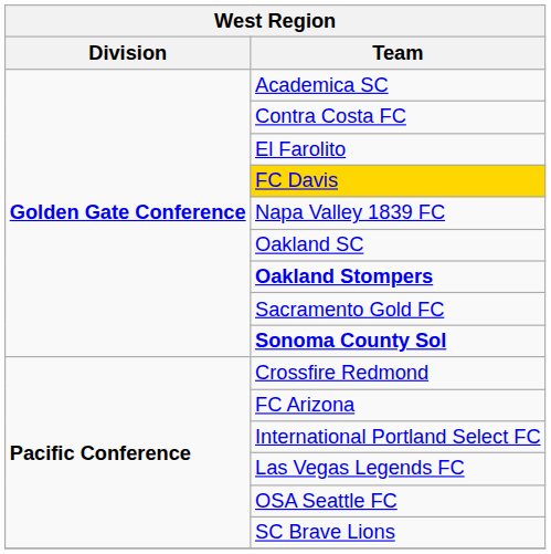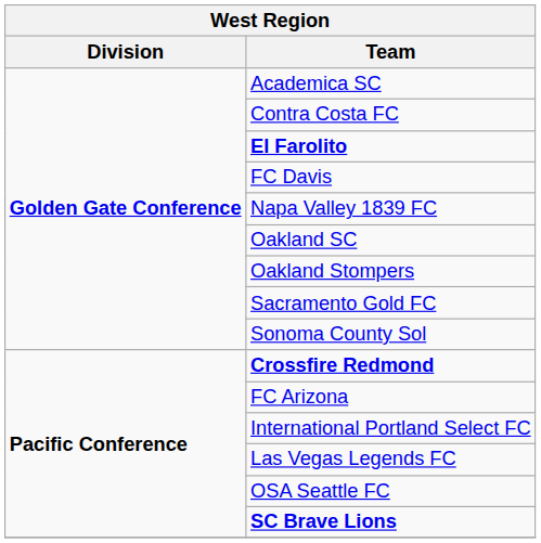El Farolito | Team: normal -> bold
FC Davis | Team: gold background -> no background
Oakland Stompers | Team: bold -> normal
Sonoma County Sol | Team: bold -> normal
Crossfire Redmond | Team: normal -> bold
SC Brave Lions | Team: normal -> bold
